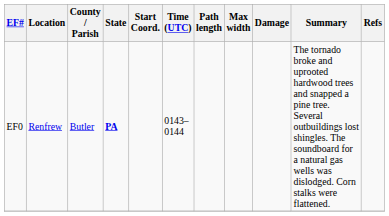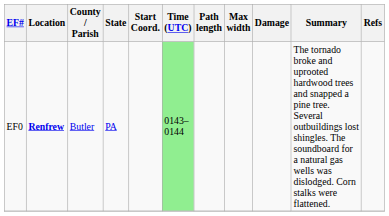EF0 | Location: normal -> bold
EF0 | State: bold -> normal
EF0 | Time (UTC): no background -> lightgreen background
